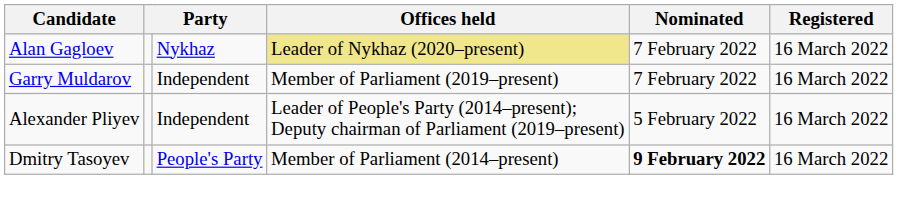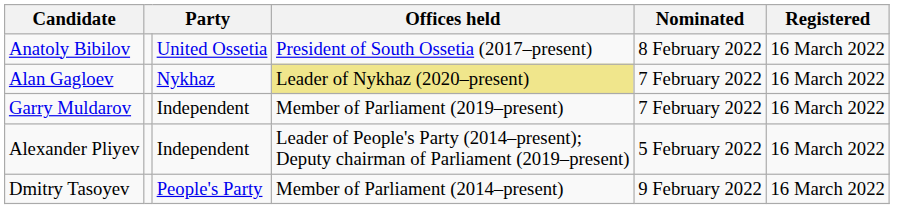+ row: Anatoly Bibilov | United Ossetia | President of South Ossetia (2017–present) | 8 February 2022 | 16 March 2022
Dmitry Tasoyev | Nominated: bold -> normal
